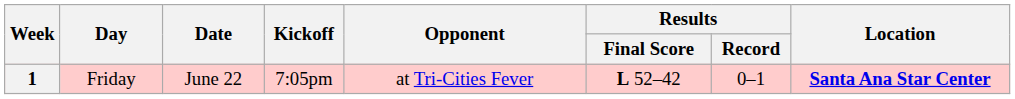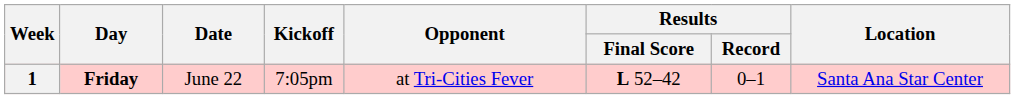1 | Day: normal -> bold
1 | Location: bold -> normal
